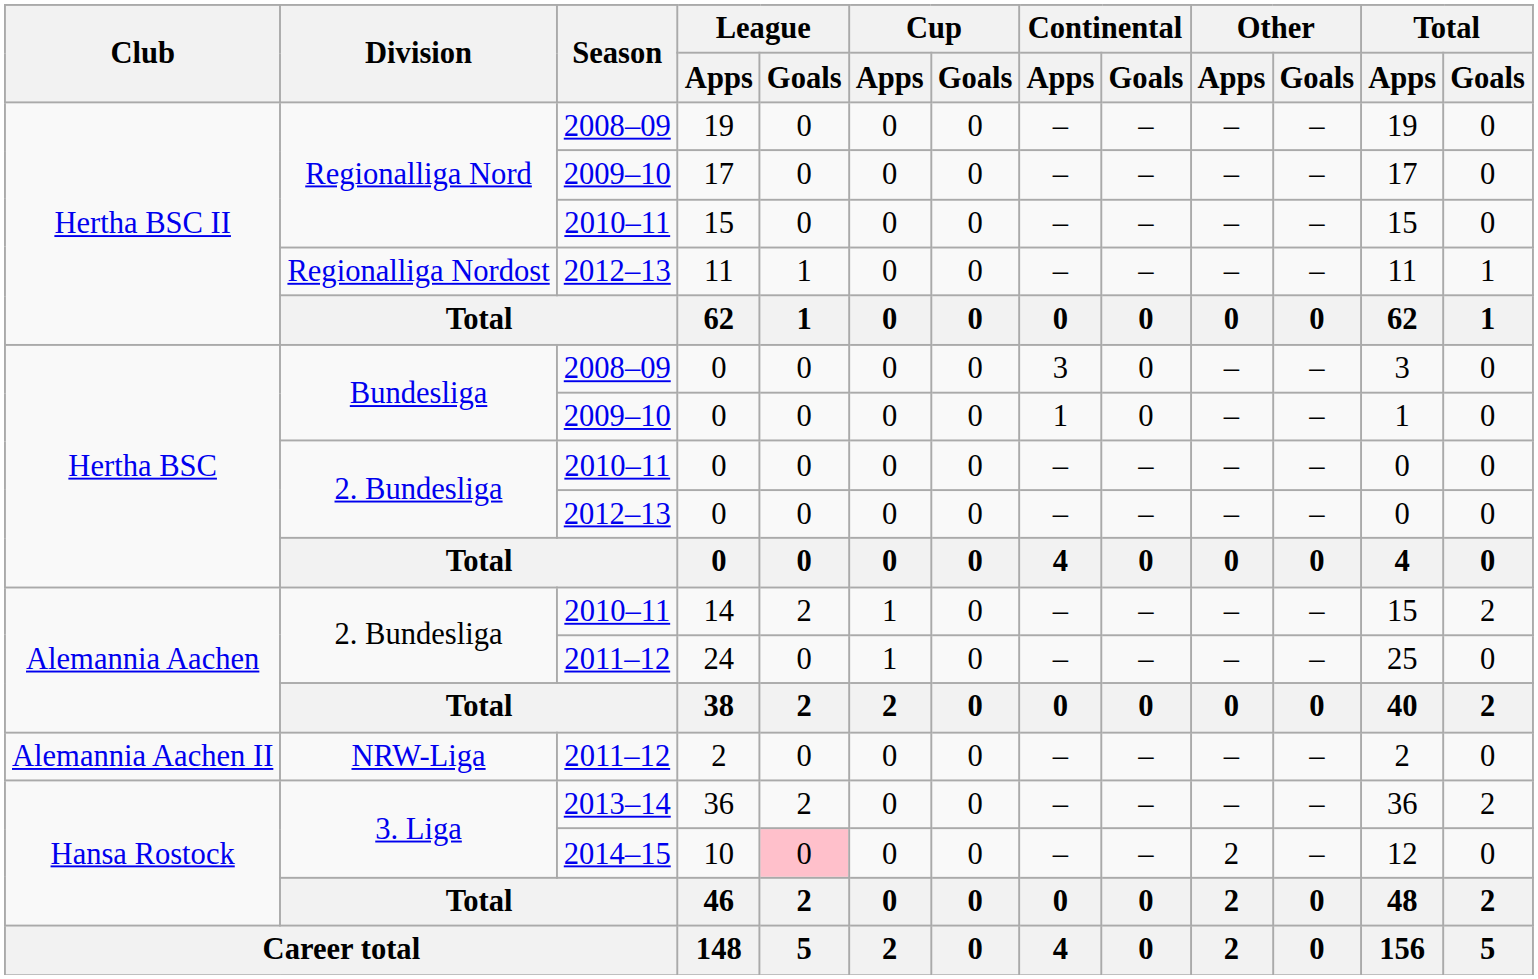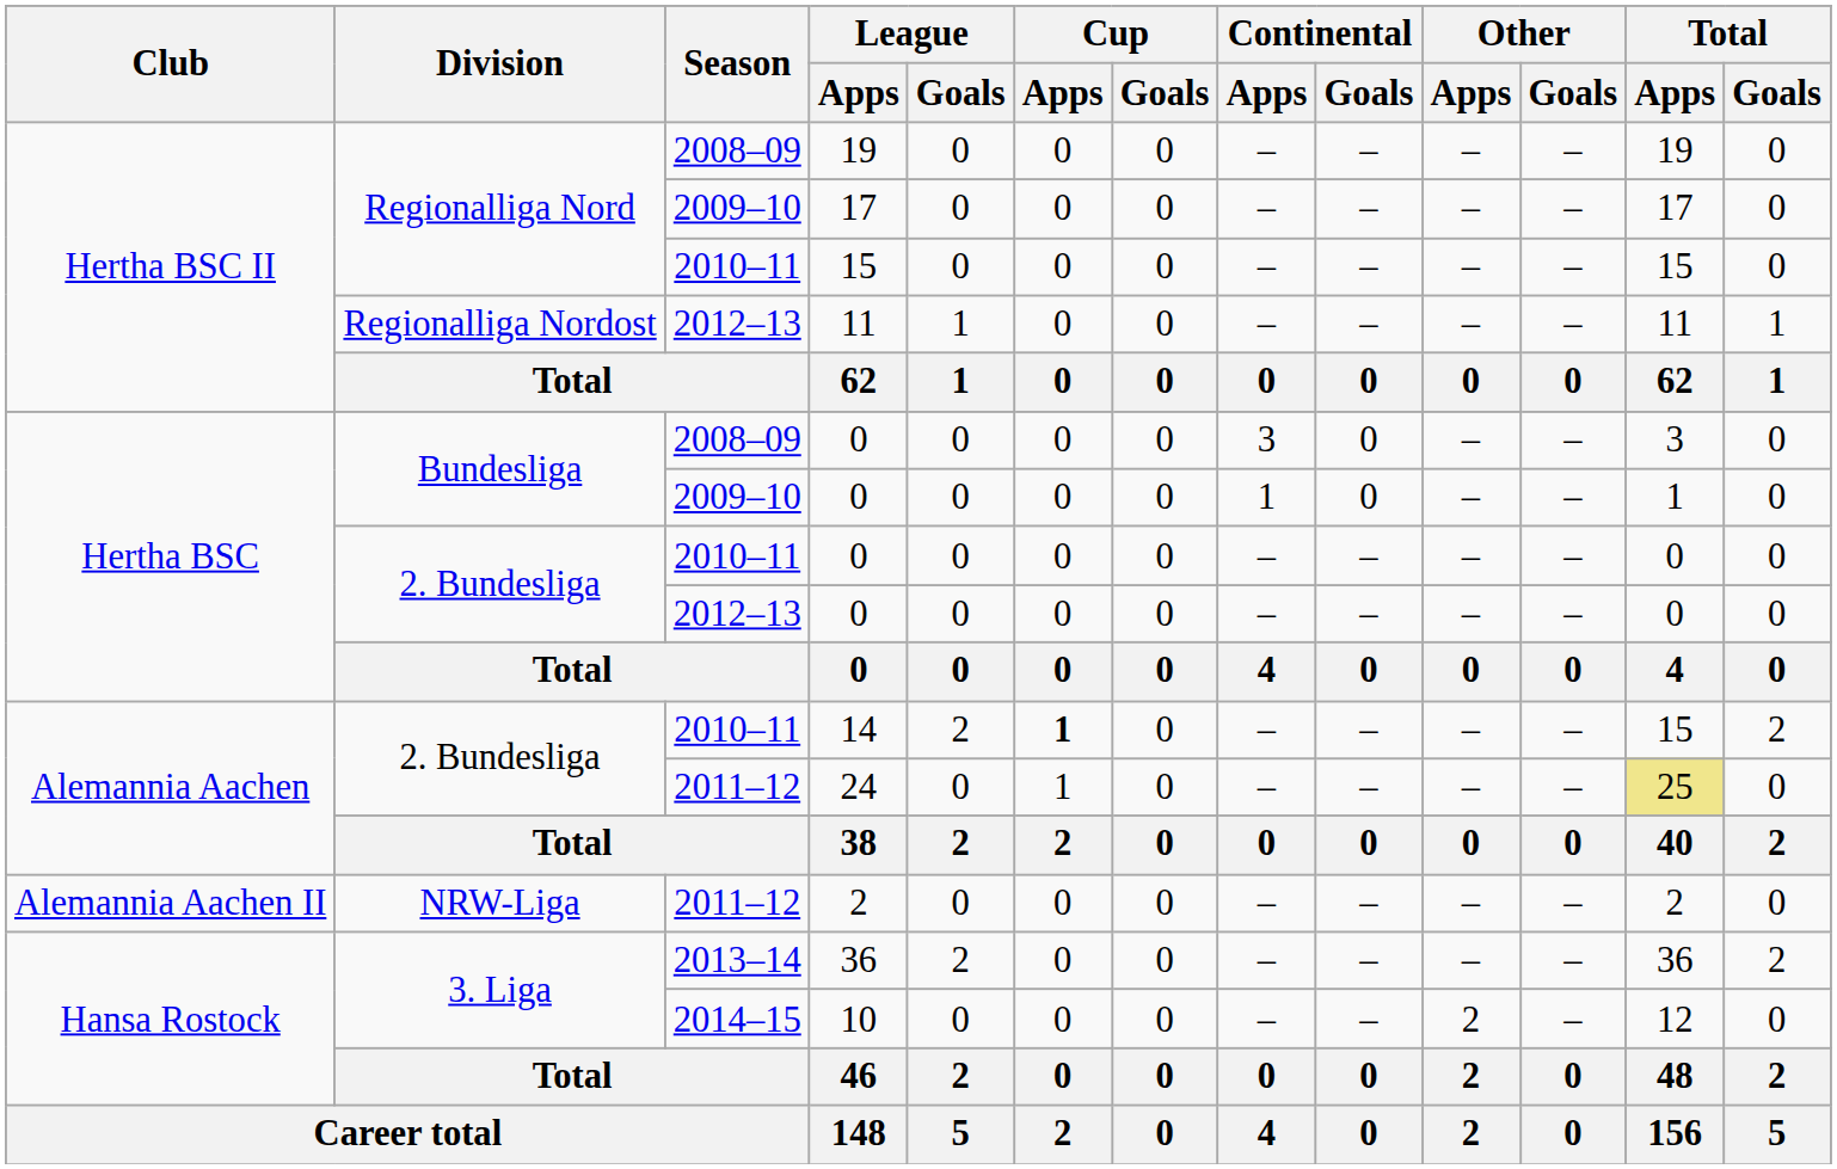14 | Cup / Apps: normal -> bold
24 | Total / Apps: no background -> khaki background
10 | League / Goals: pink background -> no background
